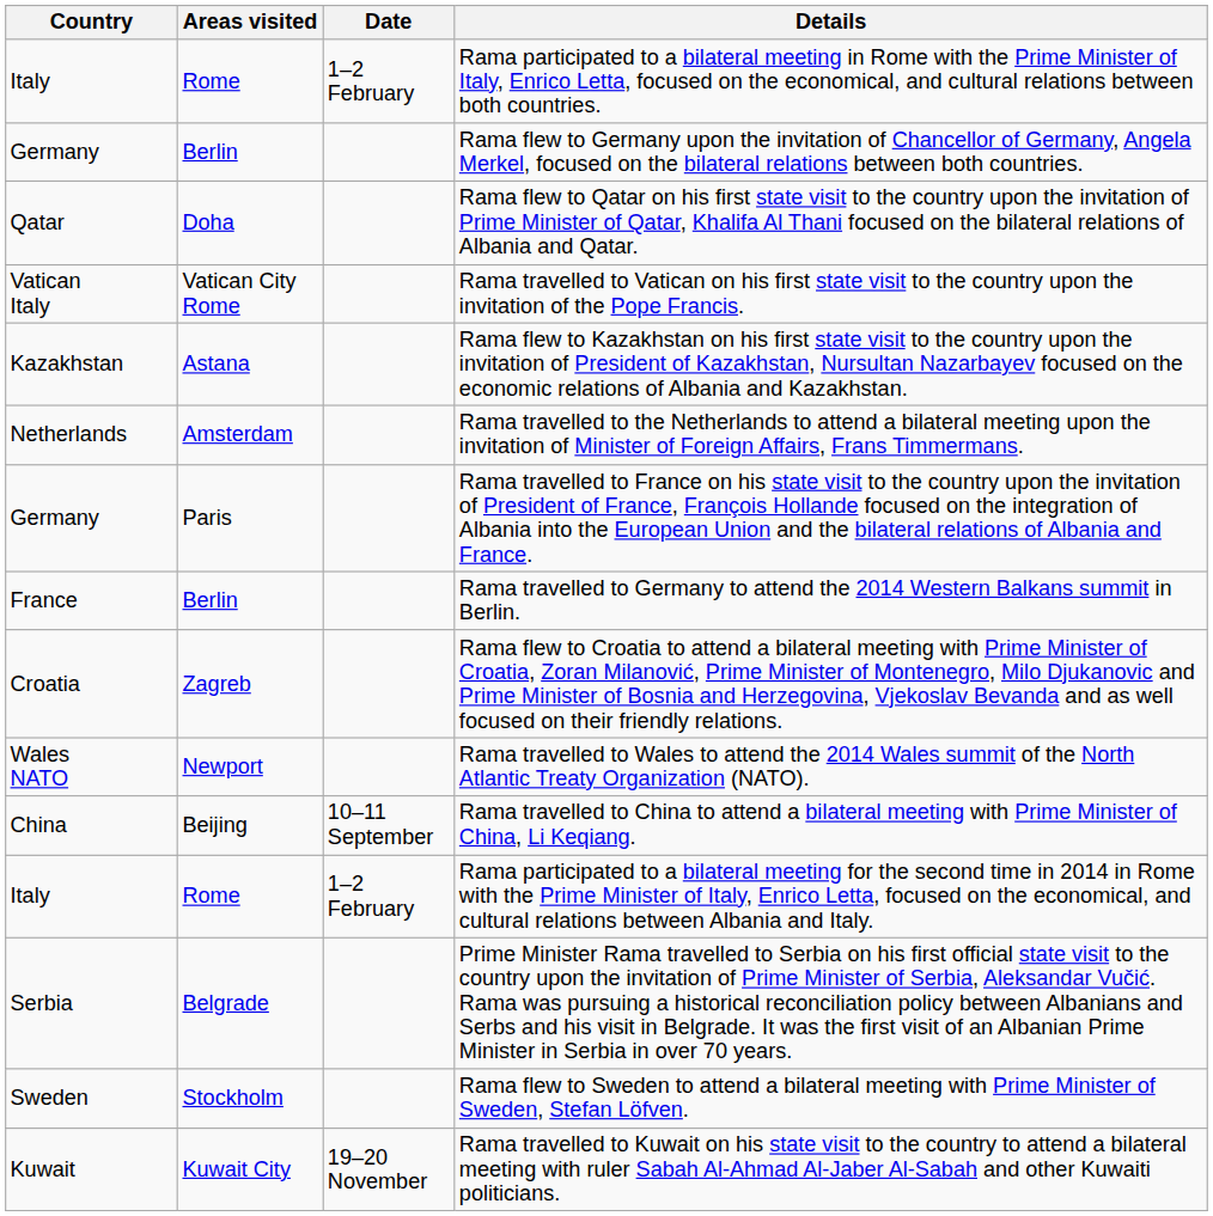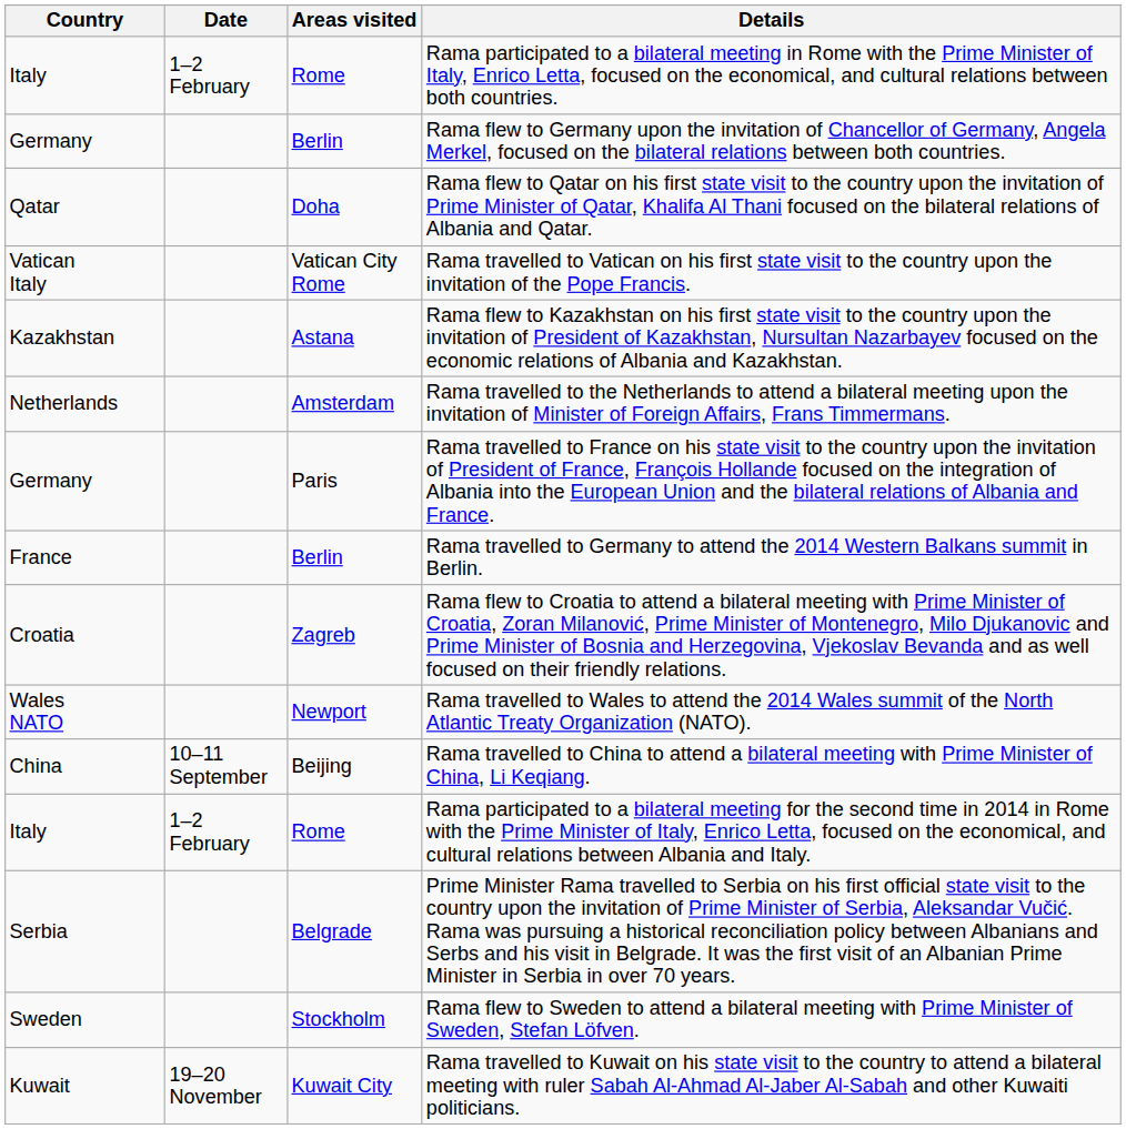columns swapped: Areas visited <-> Date
